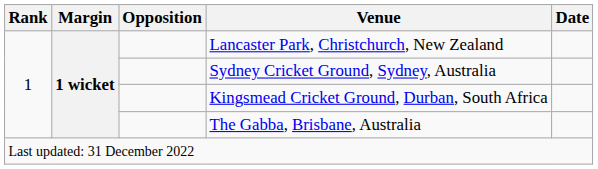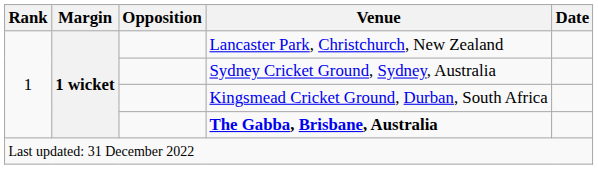The Gabba, Brisbane, Australia | Venue: normal -> bold
